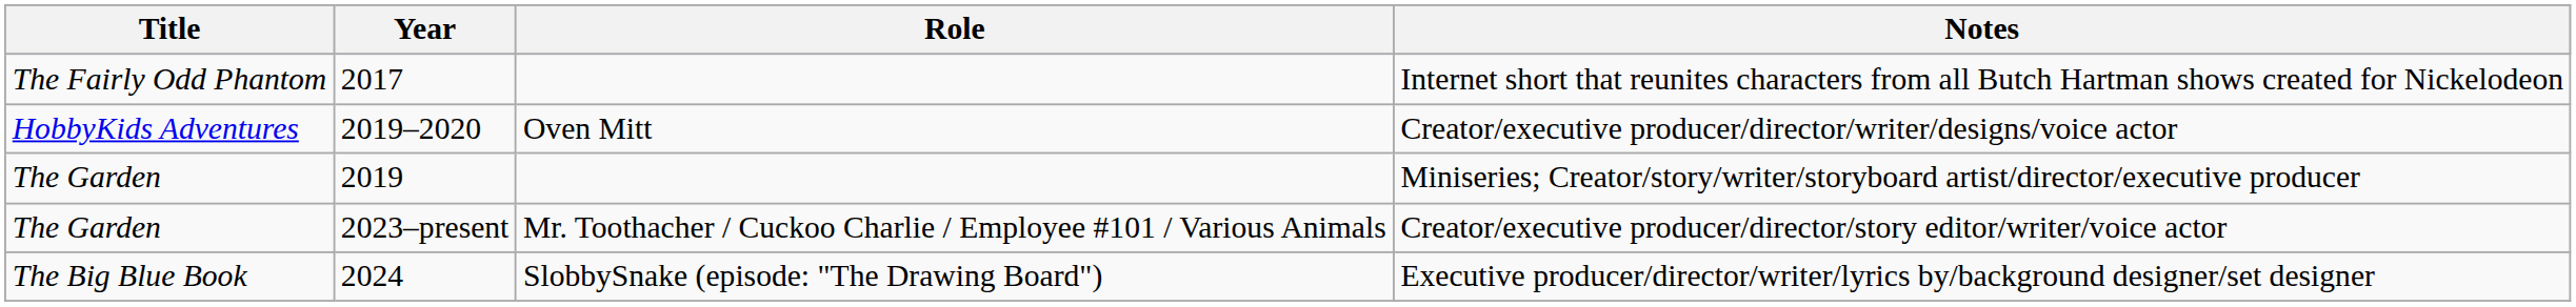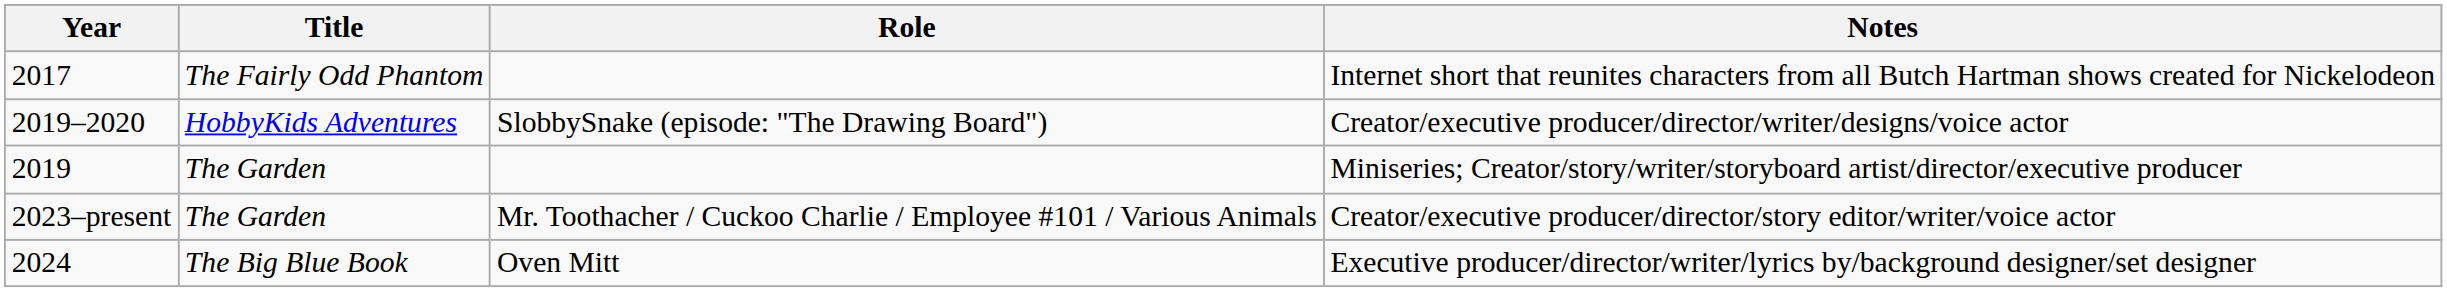columns swapped: Year <-> Title
row 3 | Role: Oven Mitt -> SlobbySnake (episode: "The Drawing Board")
row 6 | Role: SlobbySnake (episode: "The Drawing Board") -> Oven Mitt
